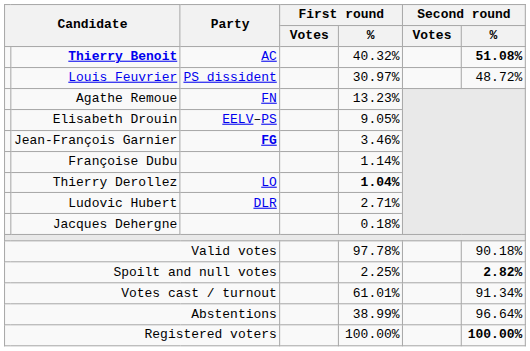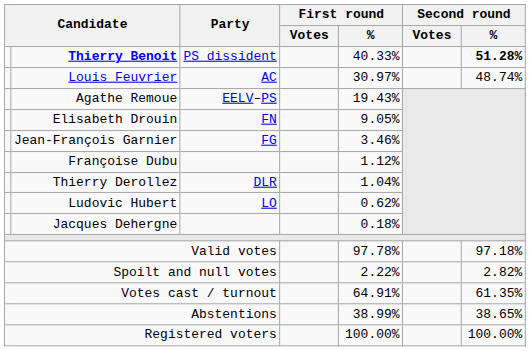Thierry Benoit | Party: AC -> PS dissident
Thierry Benoit | First round / %: 40.32% -> 40.33%
Thierry Benoit | Second round / %: 51.08% -> 51.28%
Louis Feuvrier | Party: PS dissident -> AC
Louis Feuvrier | Second round / %: 48.72% -> 48.74%
Agathe Remoue | Party: FN -> EELV–PS
Agathe Remoue | First round / %: 13.23% -> 19.43%
Elisabeth Drouin | Party: EELV–PS -> FN
Jean-François Garnier | Party: bold -> normal
Françoise Dubu | First round / %: 1.14% -> 1.12%
Thierry Derollez | Party: LO -> DLR
Thierry Derollez | First round / %: bold -> normal
Ludovic Hubert | Party: DLR -> LO
Ludovic Hubert | First round / %: 2.71% -> 0.62%
Valid votes | Second round / %: 90.18% -> 97.18%
Spoilt and null votes | First round / %: 2.25% -> 2.22%
Spoilt and null votes | Second round / %: bold -> normal
Votes cast / turnout | First round / %: 61.01% -> 64.91%
Votes cast / turnout | Second round / %: 91.34% -> 61.35%
Abstentions | Second round / %: 96.64% -> 38.65%
Registered voters | Second round / %: bold -> normal
